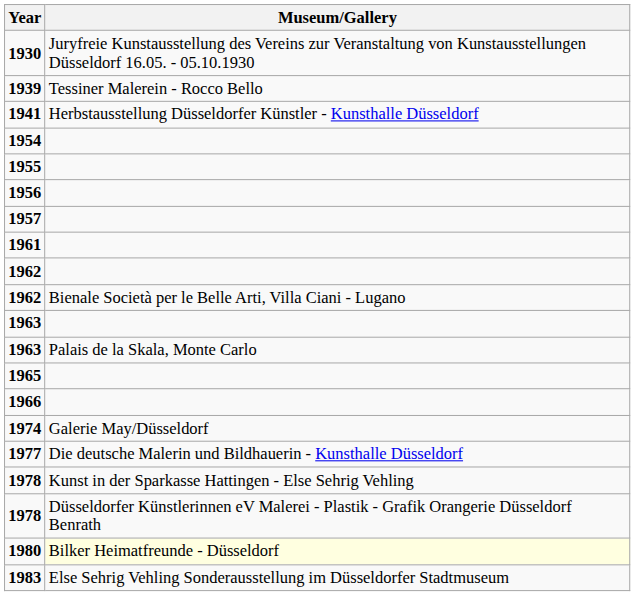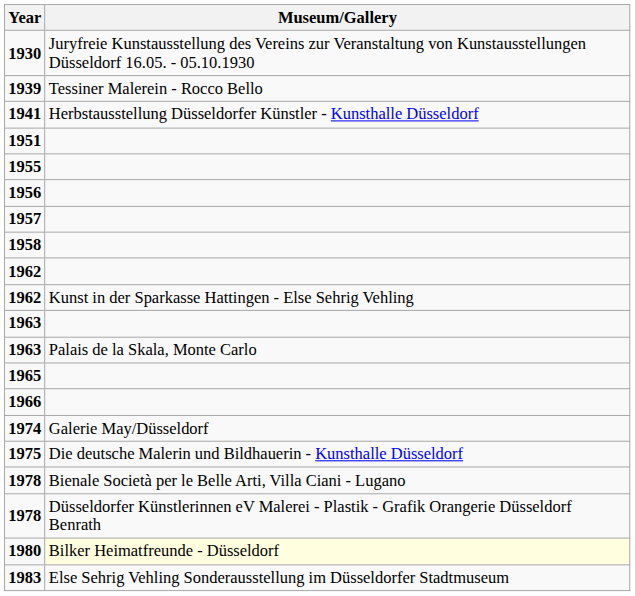row 5 | Year: 1954 -> 1951
row 9 | Year: 1961 -> 1958
row 11 | Museum/Gallery: Bienale Società per le Belle Arti, Villa Ciani - Lugano -> Kunst in der Sparkasse Hattingen - Else Sehrig Vehling
row 17 | Year: 1977 -> 1975
row 18 | Museum/Gallery: Kunst in der Sparkasse Hattingen - Else Sehrig Vehling -> Bienale Società per le Belle Arti, Villa Ciani - Lugano
